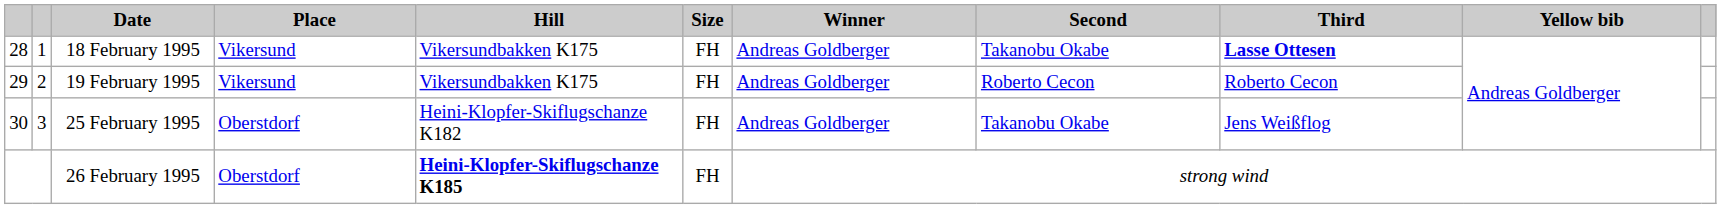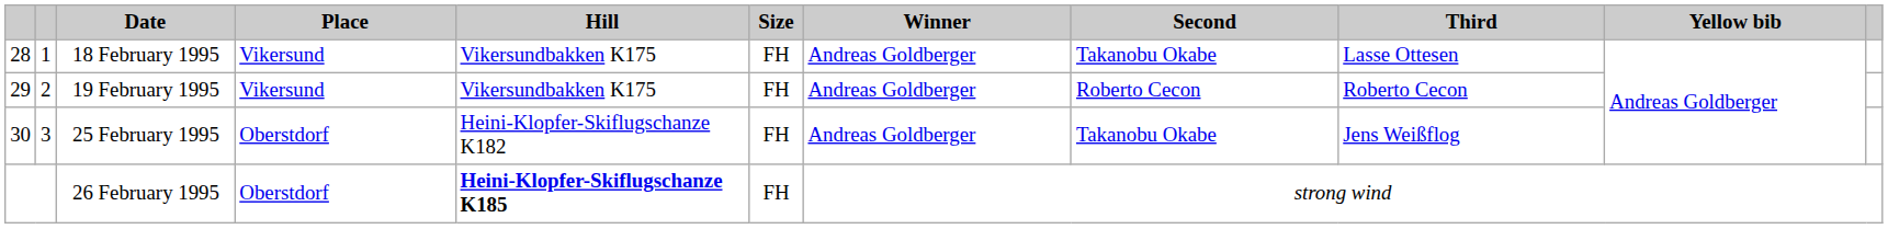18 February 1995 | Third: bold -> normal
